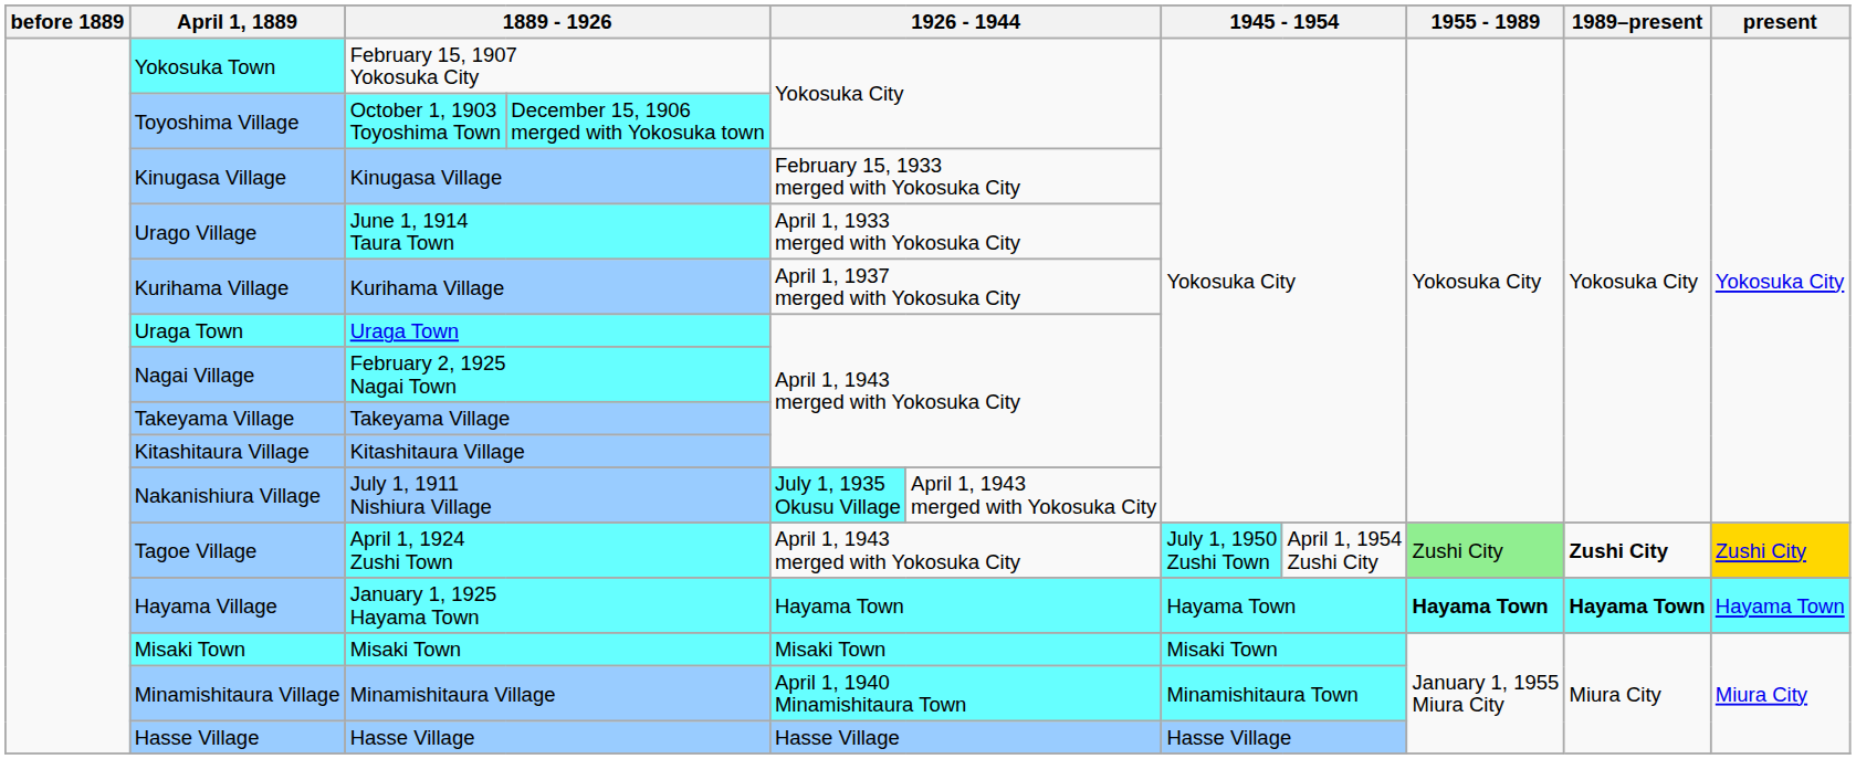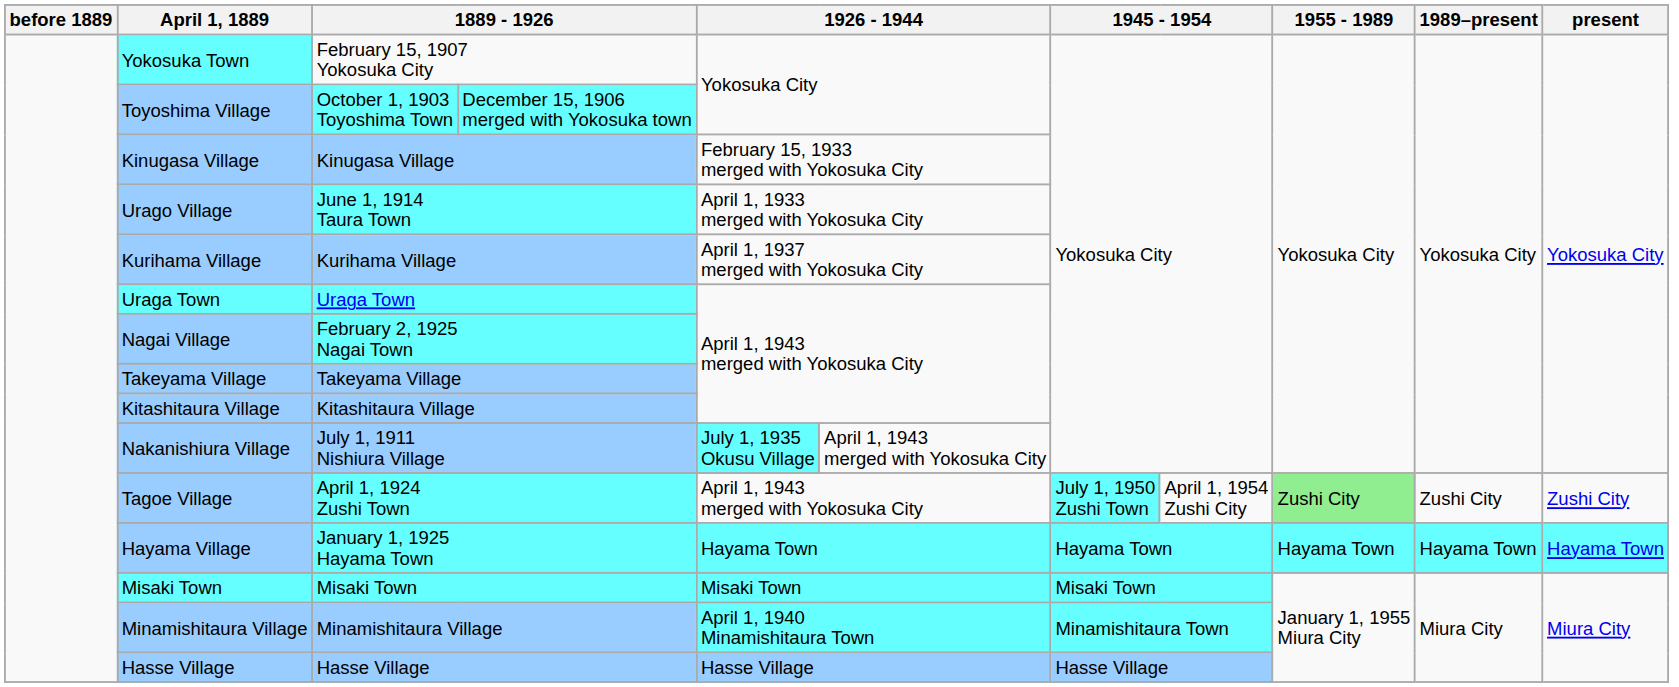Tagoe Village | 1989–present: bold -> normal
Tagoe Village | present: gold background -> no background
Hayama Village | 1955 - 1989: bold -> normal
Hayama Village | 1989–present: bold -> normal
